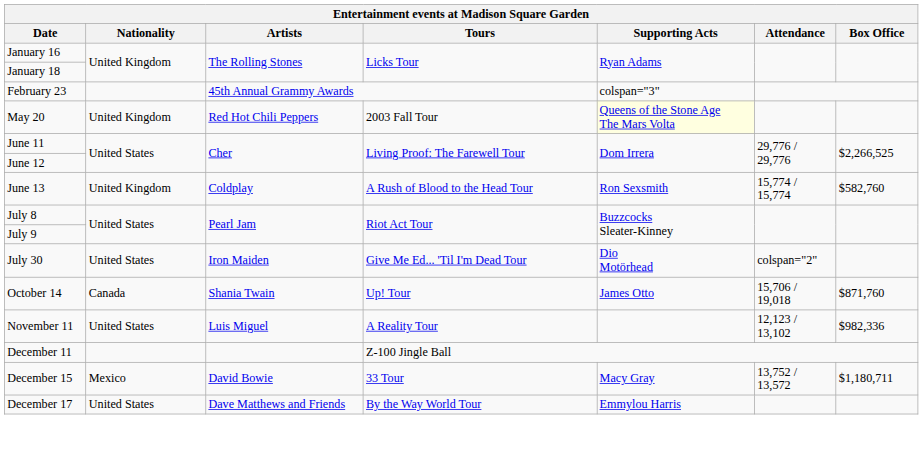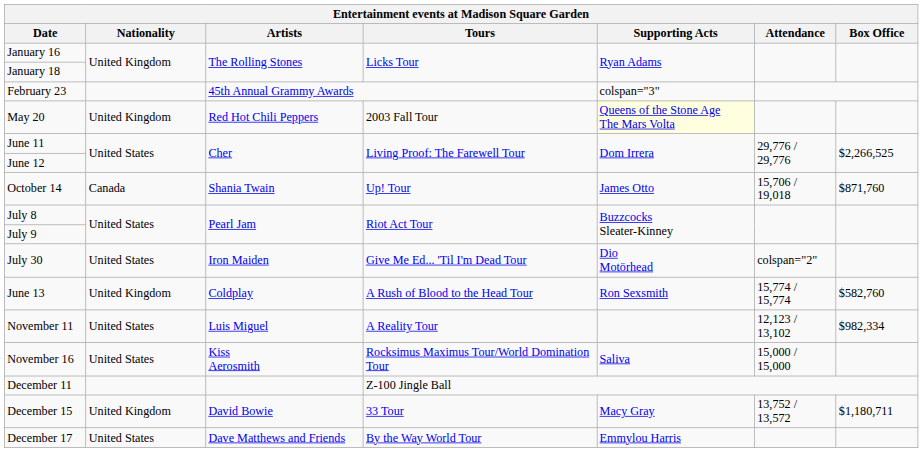rows swapped: June 13 <-> October 14
November 11 | Box Office: $982,336 -> $982,334
+ row: November 16 | United States | Kiss Aerosmith | Rocksimus Maximus Tour/World Domination Tour | Saliva | 15,000 / 15,000
December 15 | Nationality: Mexico -> United Kingdom
